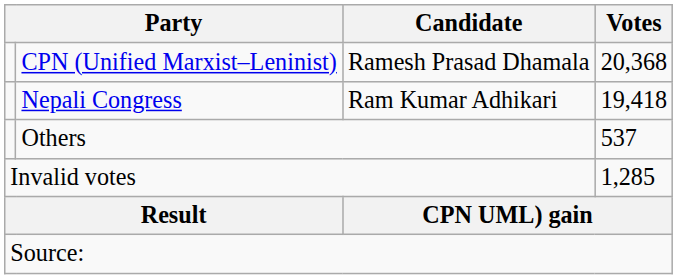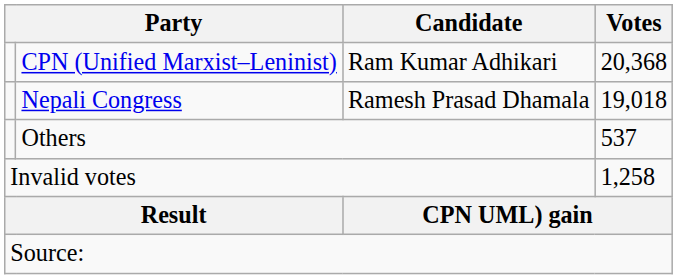CPN (Unified Marxist–Leninist) | Candidate: Ramesh Prasad Dhamala -> Ram Kumar Adhikari
Nepali Congress | Candidate: Ram Kumar Adhikari -> Ramesh Prasad Dhamala
Nepali Congress | Votes: 19,418 -> 19,018
Invalid votes | Votes: 1,285 -> 1,258
